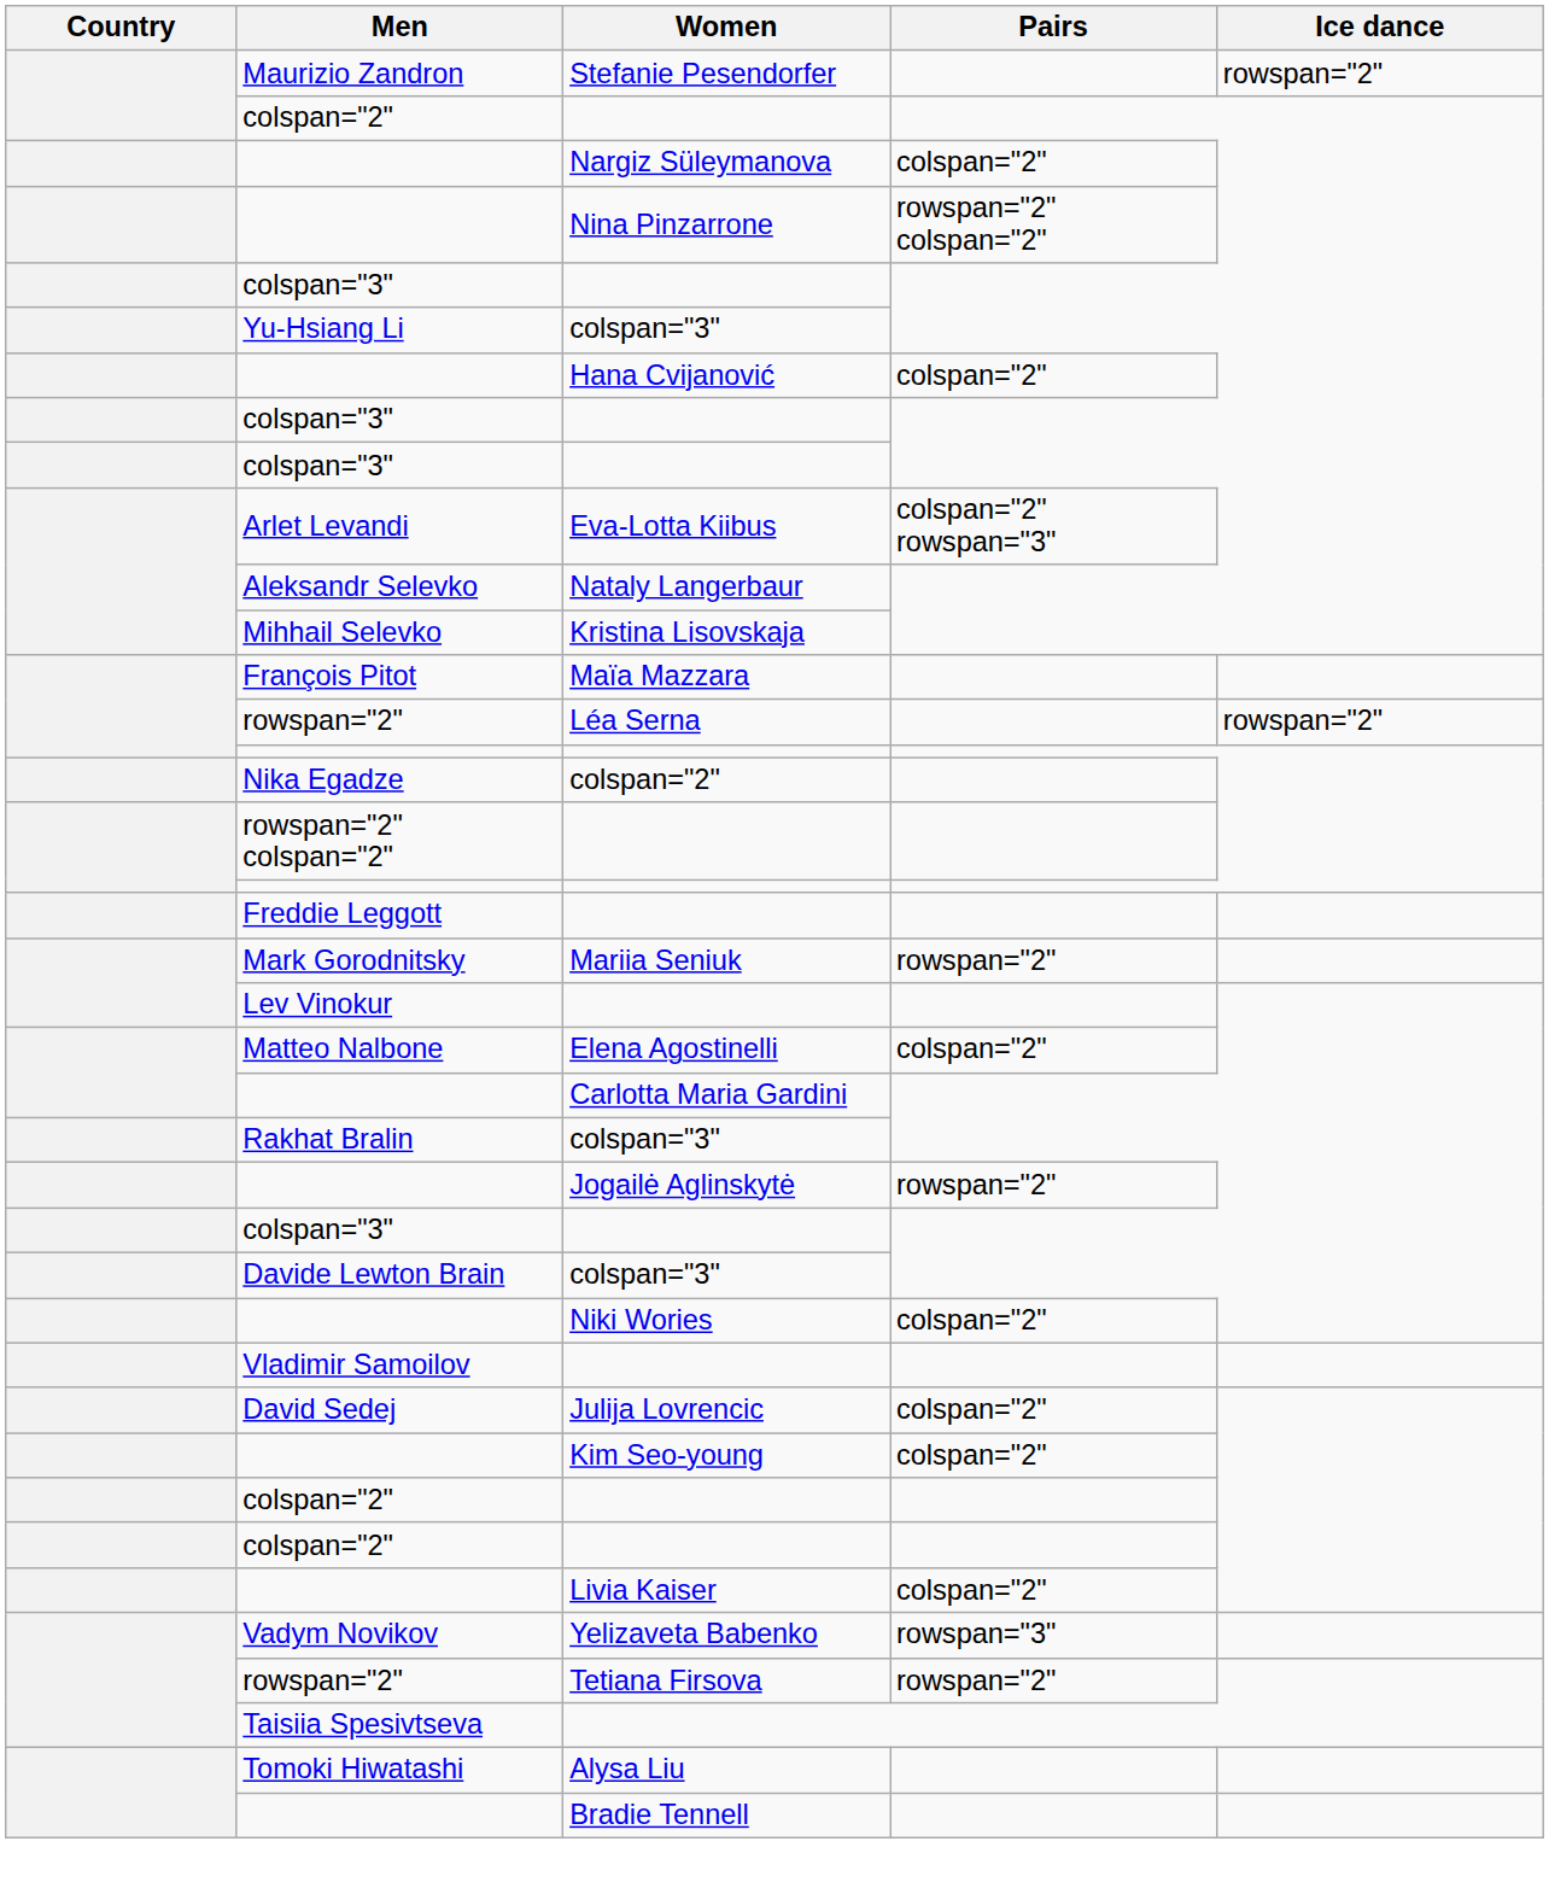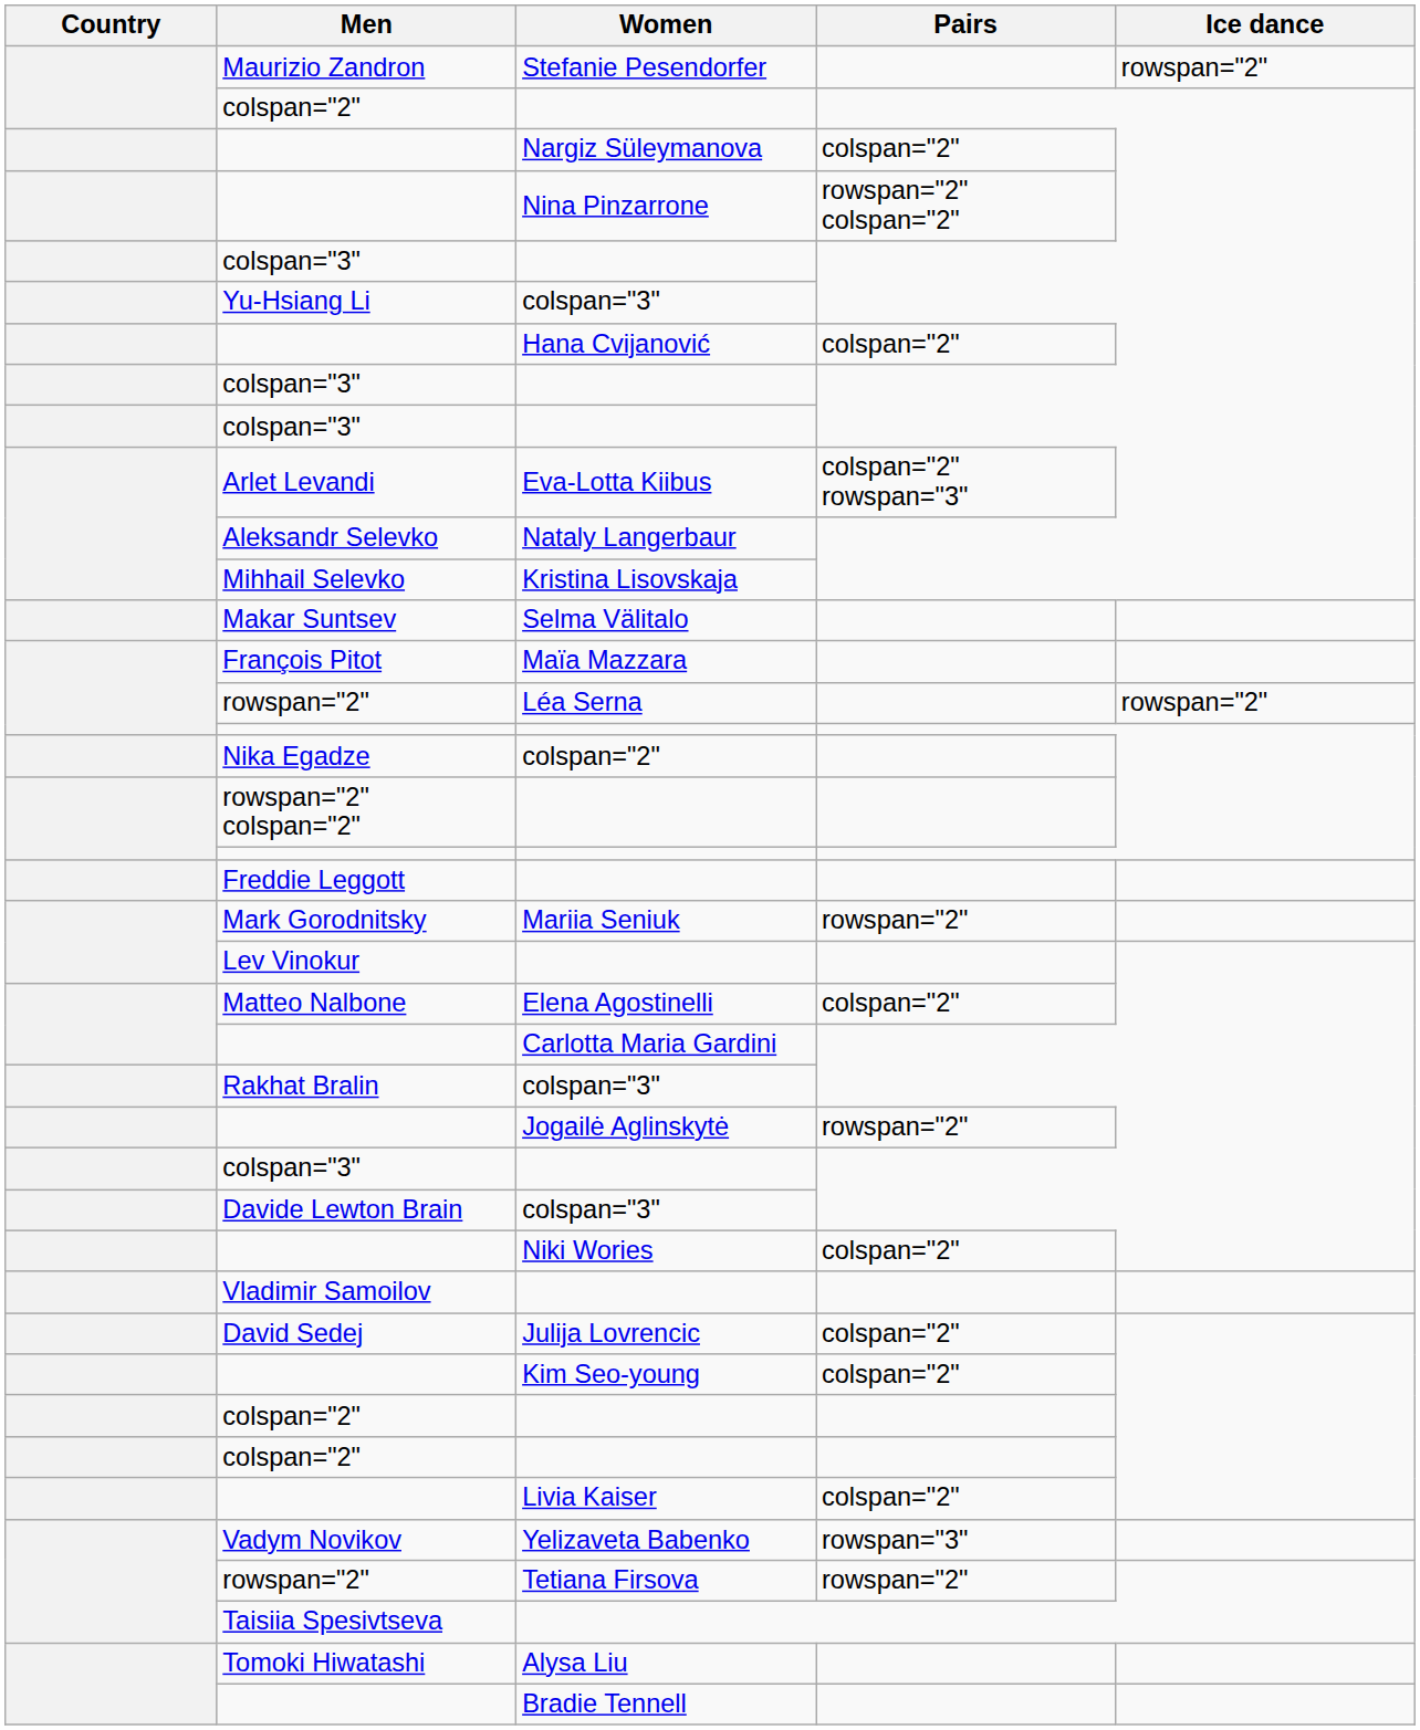+ row: Makar Suntsev | Selma Välitalo
